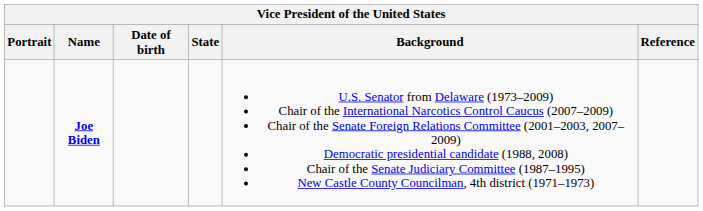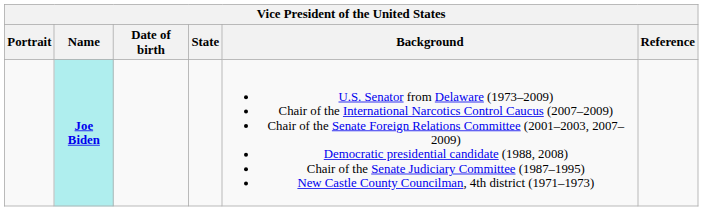Joe Biden | Name: no background -> paleturquoise background
